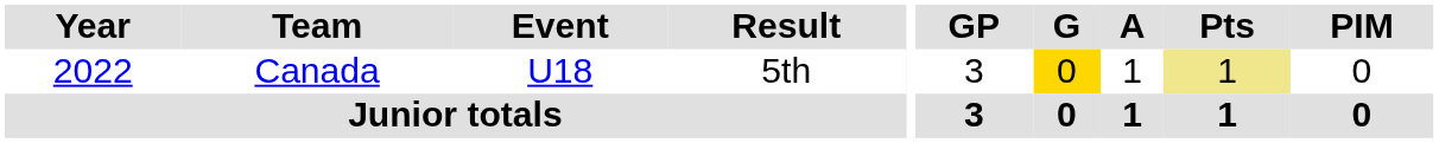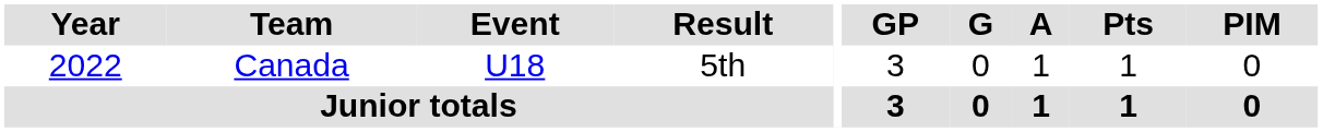Canada | G: gold background -> no background
Canada | Pts: khaki background -> no background
